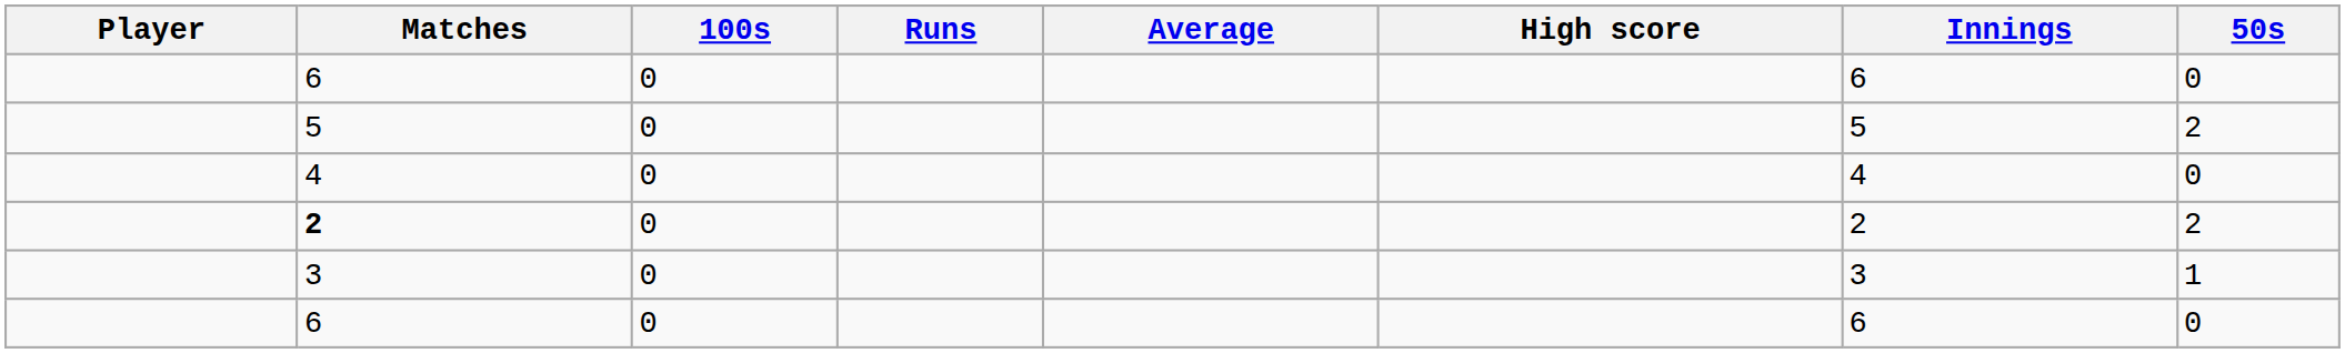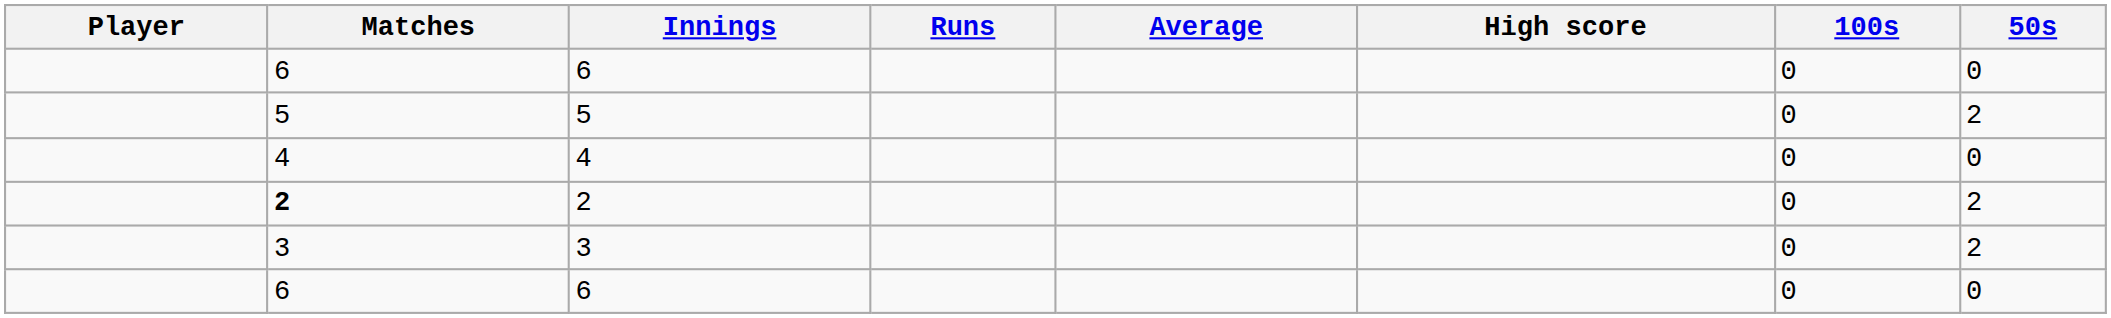columns swapped: Innings <-> 100s
row 6 | 50s: 1 -> 2
